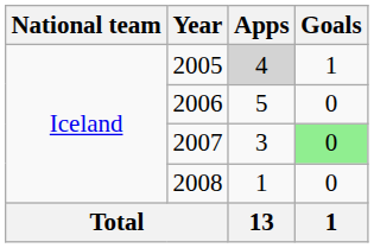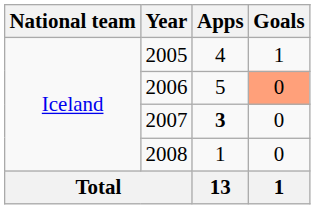2005 | Apps: lightgrey background -> no background
2006 | Goals: no background -> lightsalmon background
2007 | Apps: normal -> bold
2007 | Goals: lightgreen background -> no background
